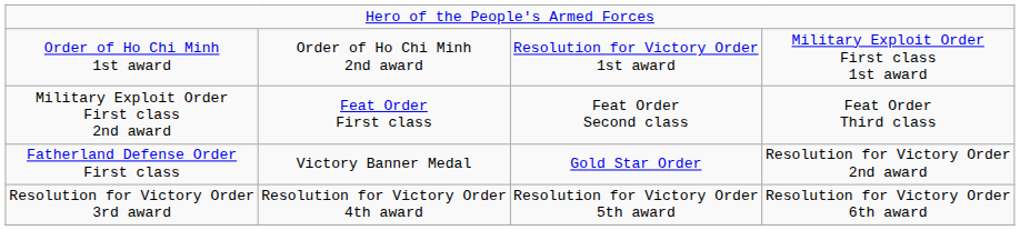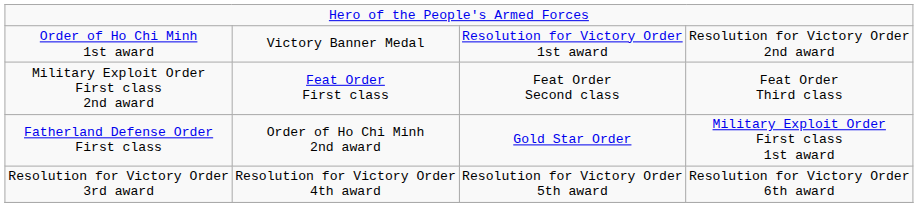Order of Ho Chi Minh 1st award | column 2: Order of Ho Chi Minh 2nd award -> Victory Banner Medal
Order of Ho Chi Minh 1st award | column 4: Military Exploit Order First class 1st award -> Resolution for Victory Order 2nd award
Fatherland Defense Order First class | column 2: Victory Banner Medal -> Order of Ho Chi Minh 2nd award
Fatherland Defense Order First class | column 4: Resolution for Victory Order 2nd award -> Military Exploit Order First class 1st award
